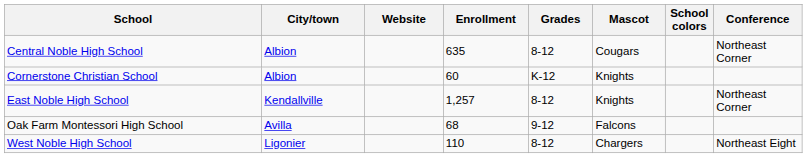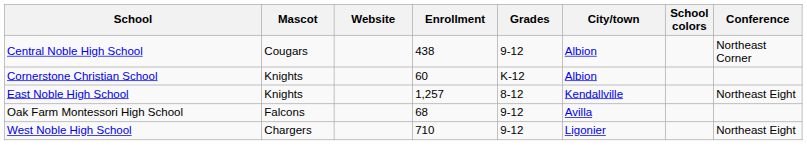columns swapped: City/town <-> Mascot
Central Noble High School | Enrollment: 635 -> 438
Central Noble High School | Grades: 8-12 -> 9-12
East Noble High School | Conference: Northeast Corner -> Northeast Eight
West Noble High School | Enrollment: 110 -> 710
West Noble High School | Grades: 8-12 -> 9-12
